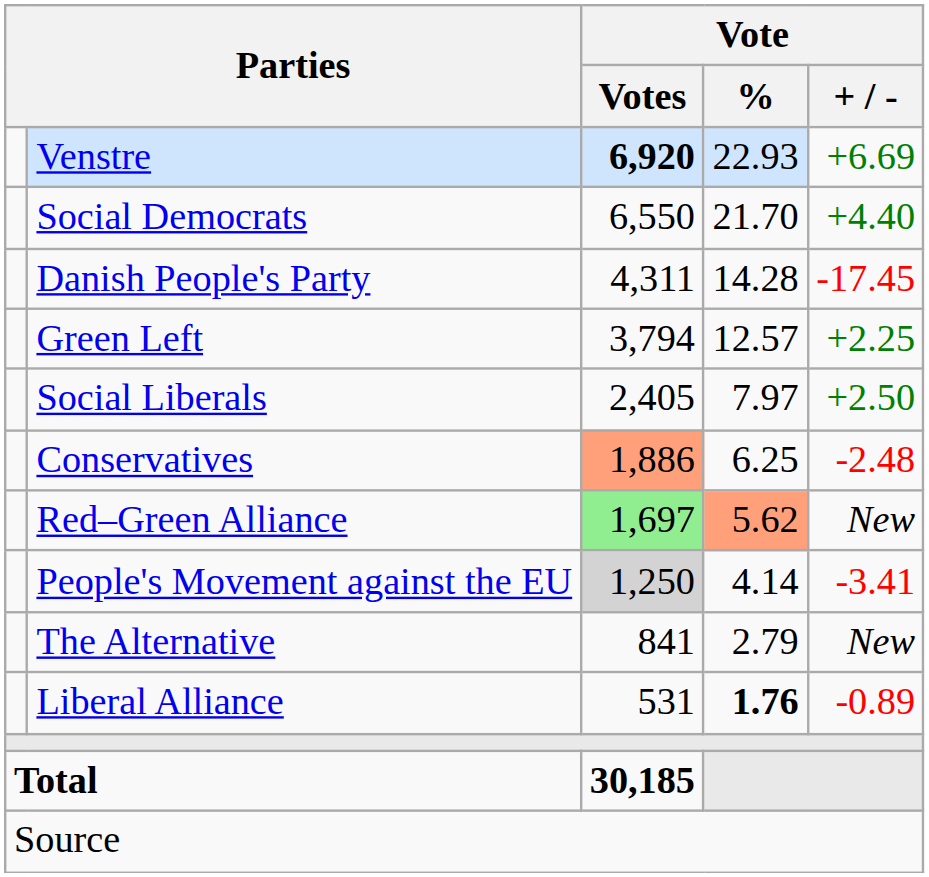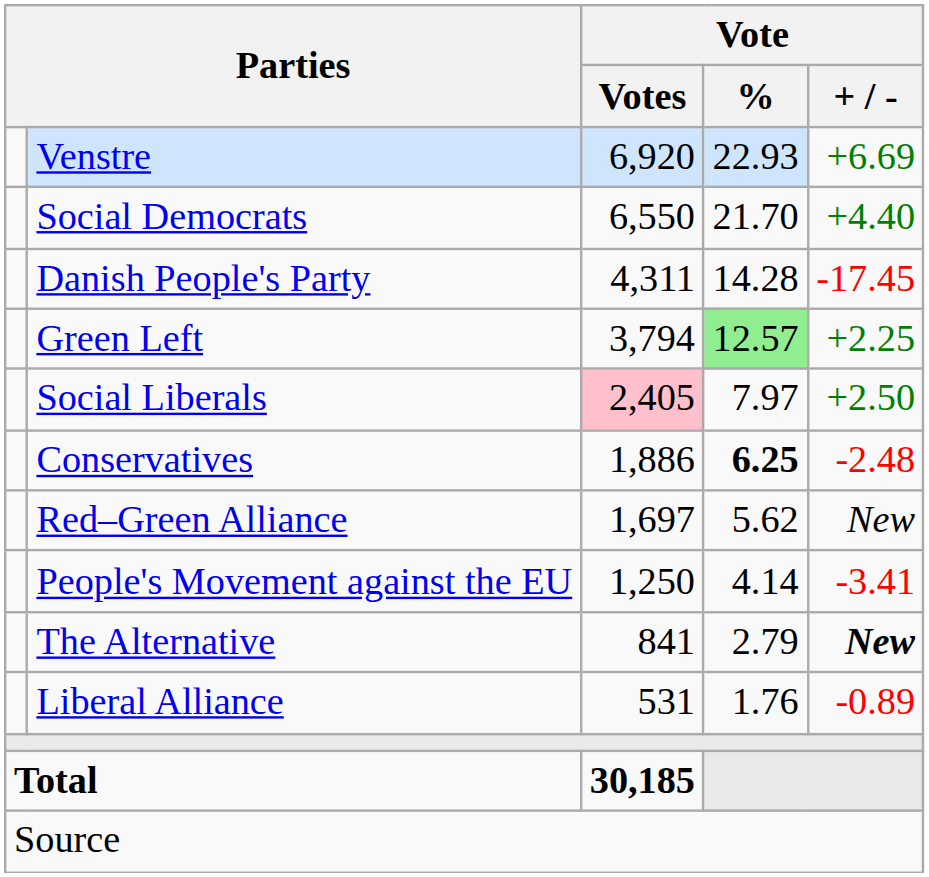Venstre | Vote / Votes: bold -> normal
Green Left | Vote / %: no background -> lightgreen background
Social Liberals | Vote / Votes: no background -> pink background
Conservatives | Vote / Votes: lightsalmon background -> no background
Conservatives | Vote / %: normal -> bold
Red–Green Alliance | Vote / Votes: lightgreen background -> no background
Red–Green Alliance | Vote / %: lightsalmon background -> no background
People's Movement against the EU | Vote / Votes: lightgrey background -> no background
The Alternative | Vote / + / -: normal -> bold
Liberal Alliance | Vote / %: bold -> normal
